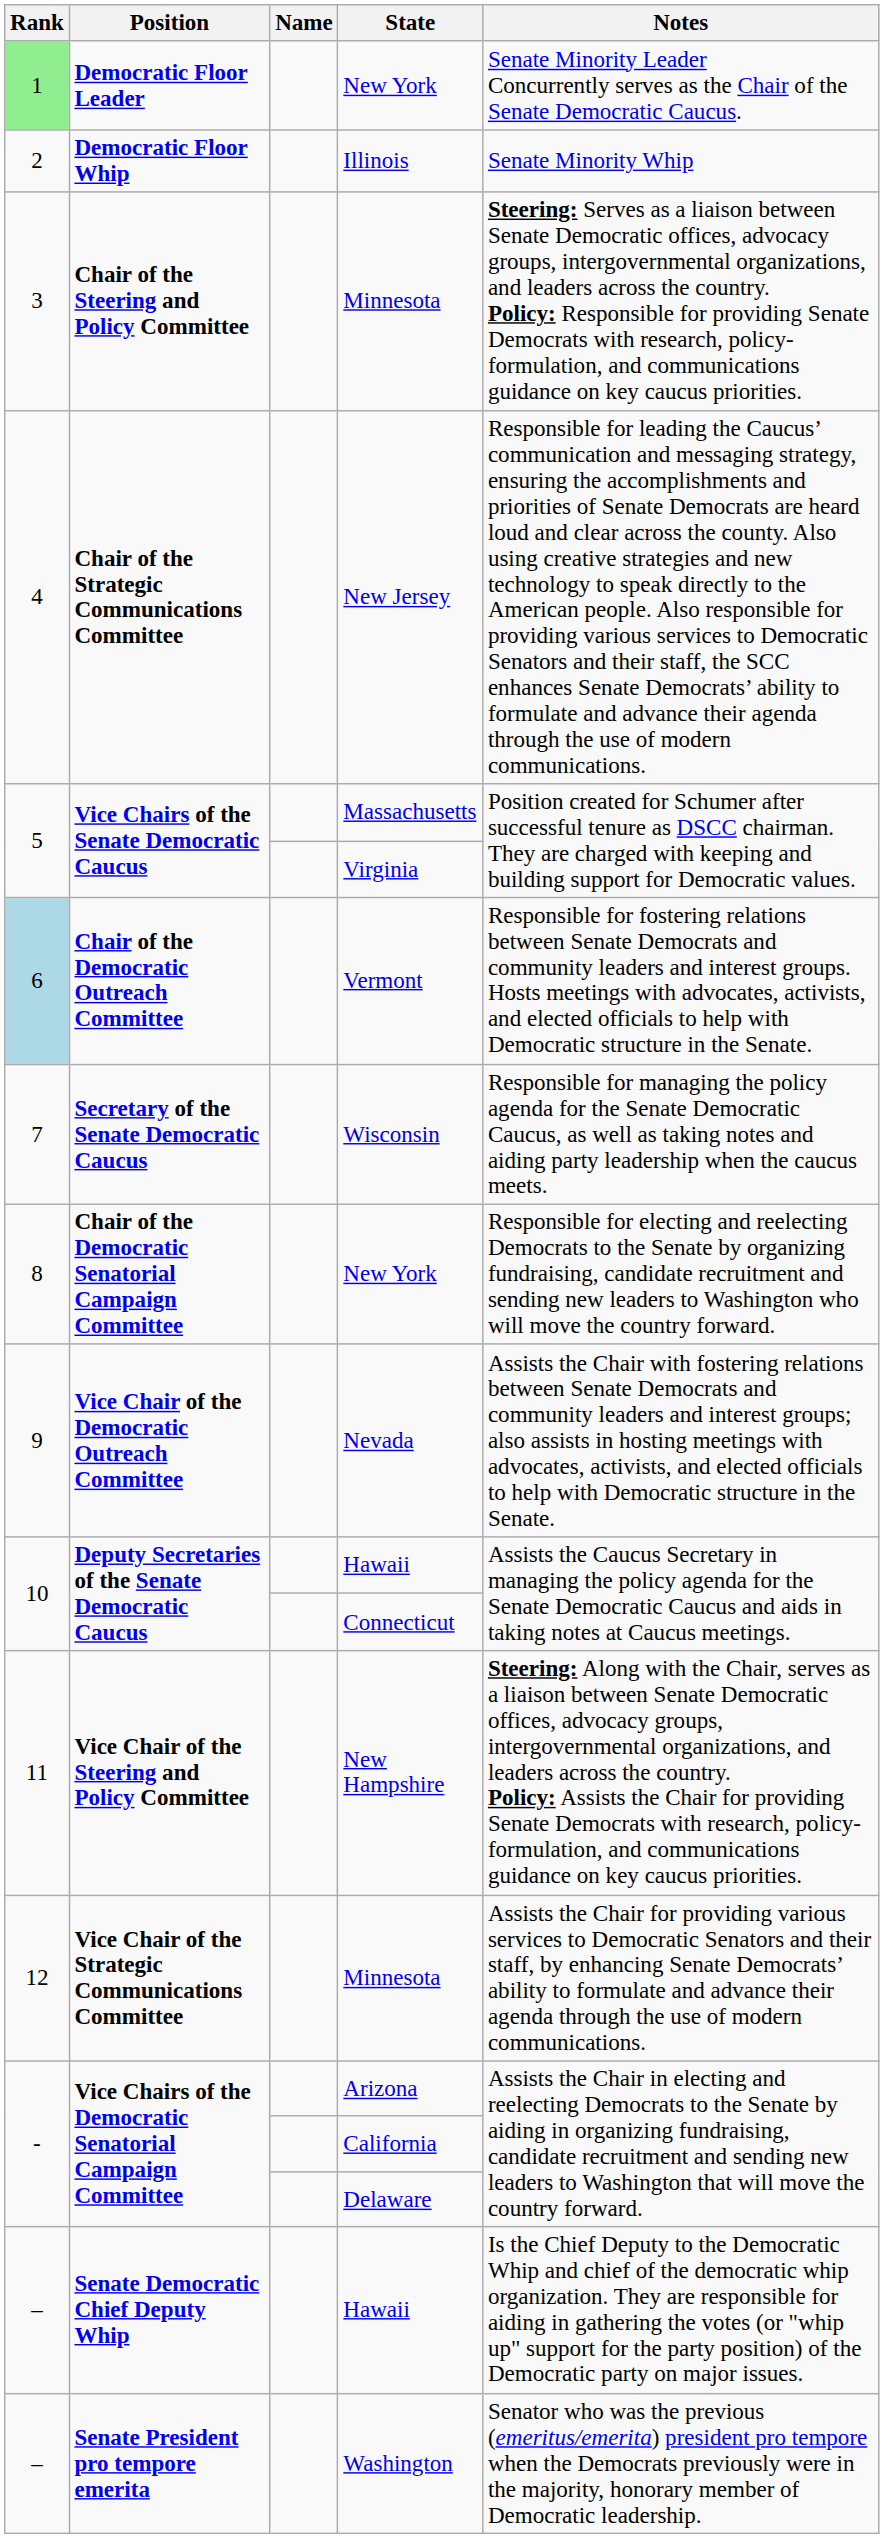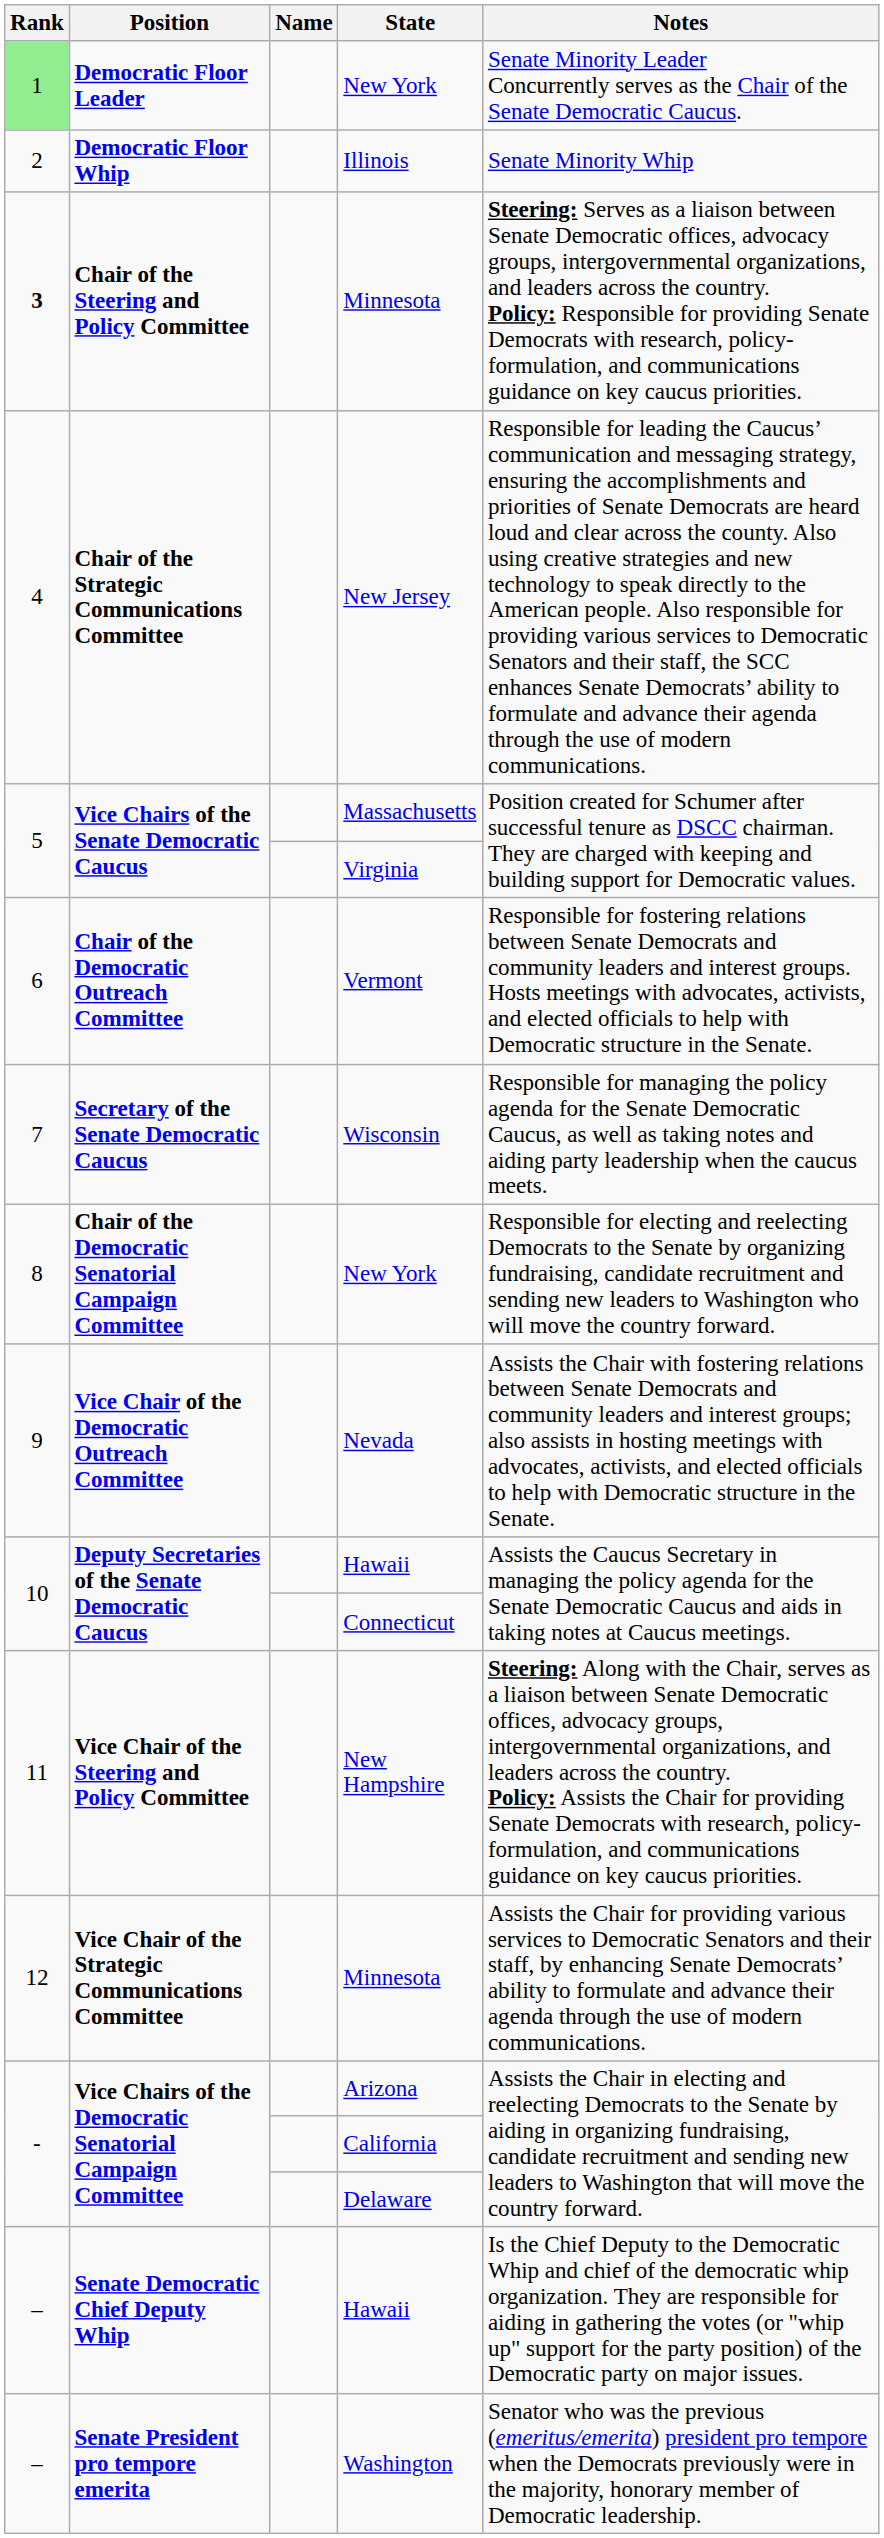Chair of the Steering and Policy Committee / Minnesota | Rank: normal -> bold
Vermont | Rank: lightblue background -> no background
